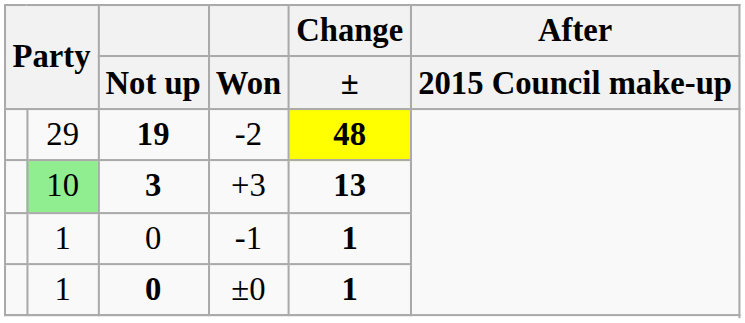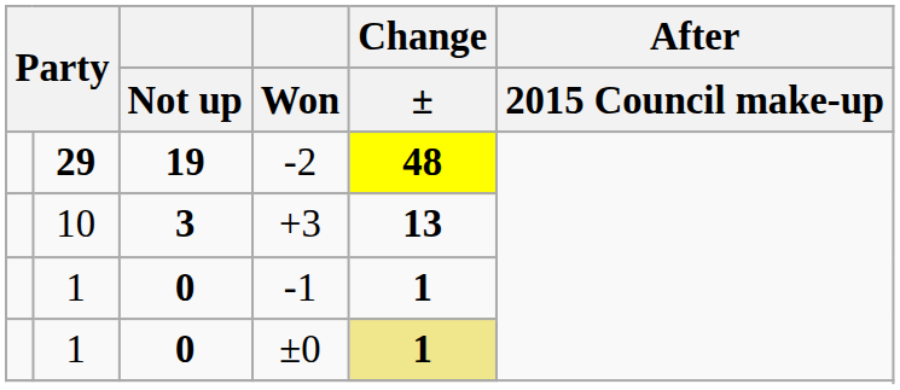-2 | column 2: normal -> bold
+3 | column 2: lightgreen background -> no background
-1 | Not up: normal -> bold
±0 | Change / ±: no background -> khaki background
